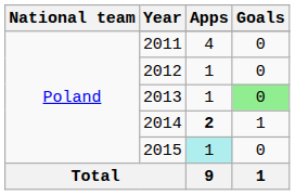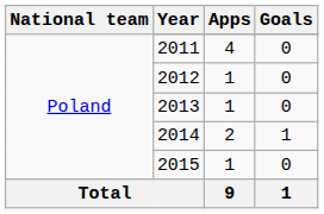2013 | Goals: lightgreen background -> no background
2014 | Apps: bold -> normal
2015 | Apps: paleturquoise background -> no background
